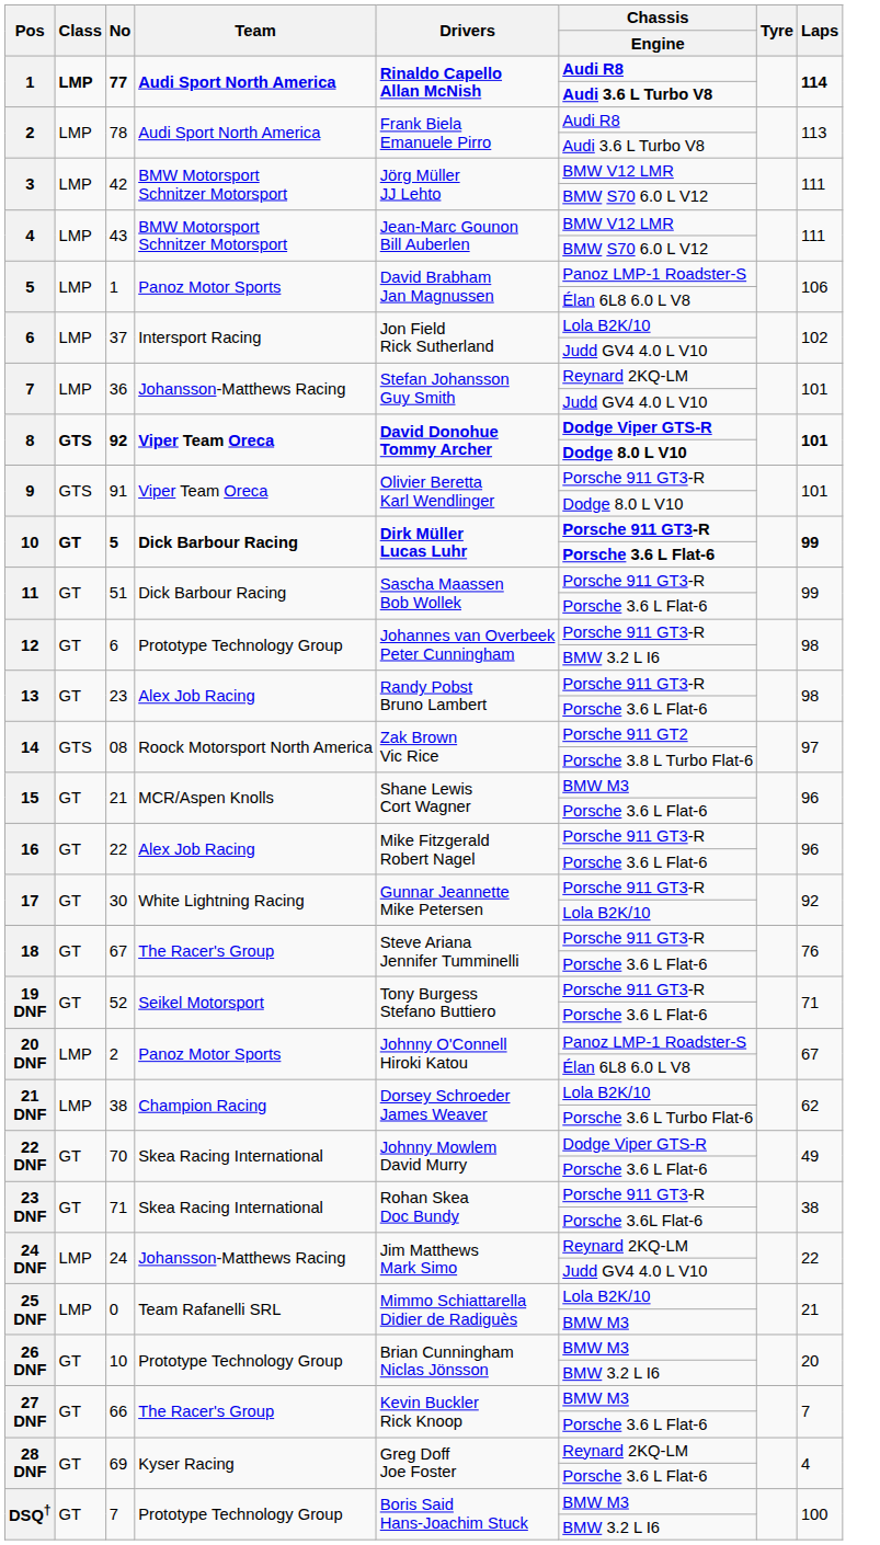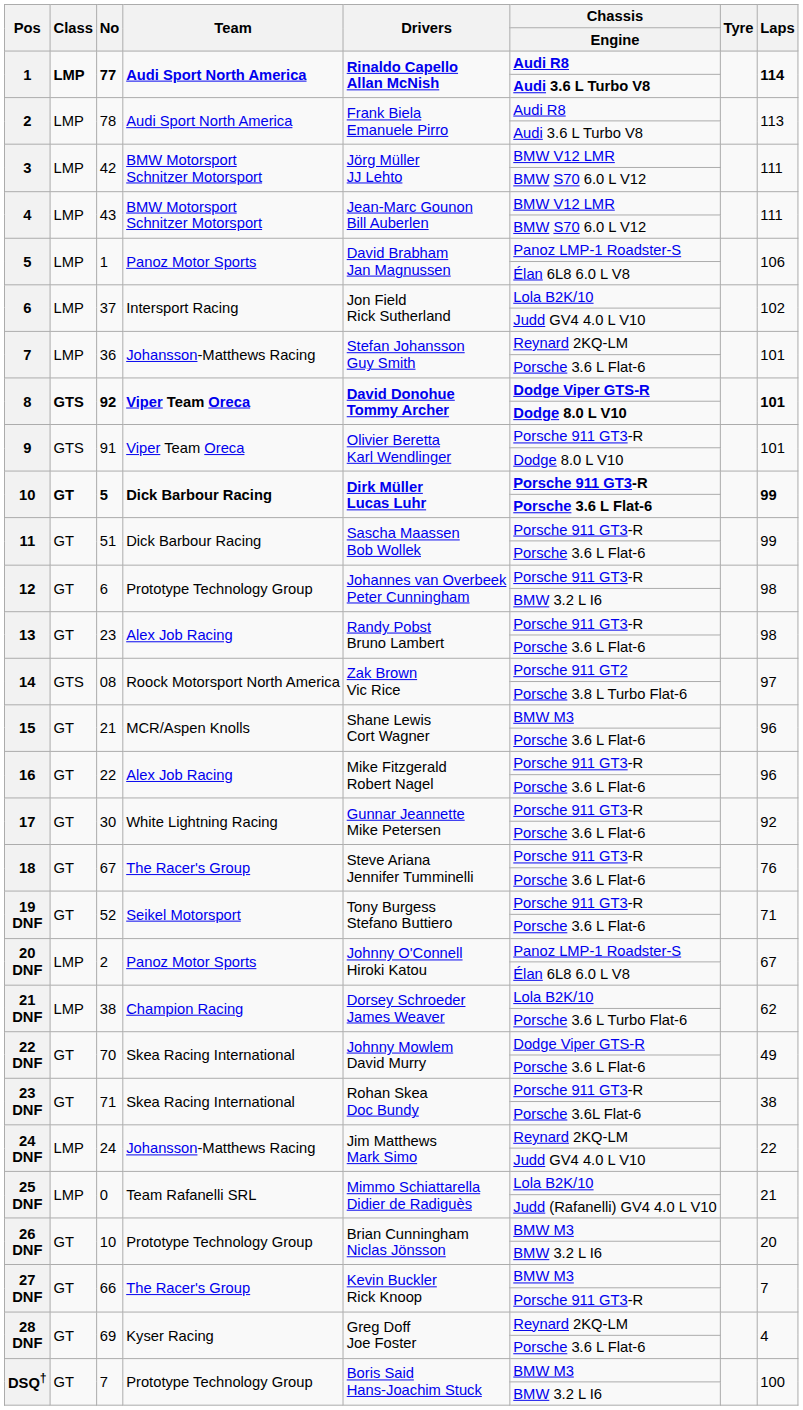row 16 | Chassis / Engine: Judd GV4 4.0 L V10 -> Porsche 3.6 L Flat-6
row 36 | Chassis / Engine: Lola B2K/10 -> Porsche 3.6 L Flat-6
row 52 | Chassis / Engine: BMW M3 -> Judd (Rafanelli) GV4 4.0 L V10
row 56 | Chassis / Engine: Porsche 3.6 L Flat-6 -> Porsche 911 GT3-R
